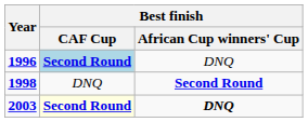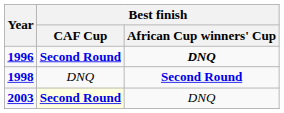1996 | Best finish / CAF Cup: lightblue background -> no background
1996 | Best finish / African Cup winners' Cup: normal -> bold
2003 | Best finish / African Cup winners' Cup: bold -> normal
